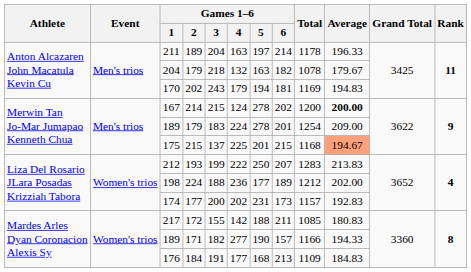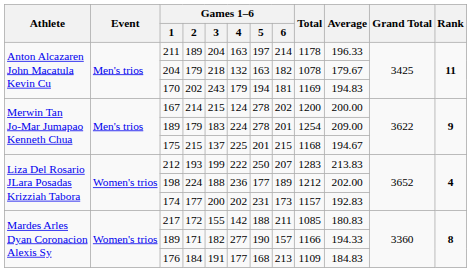167 | Average: bold -> normal
175 | Average: lightsalmon background -> no background
